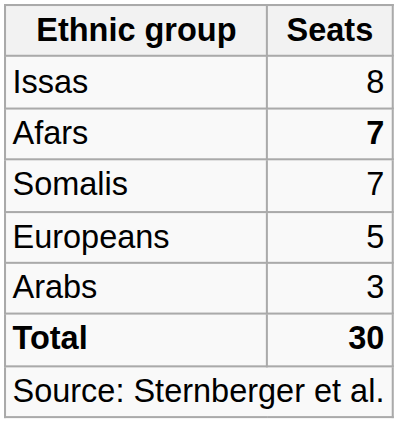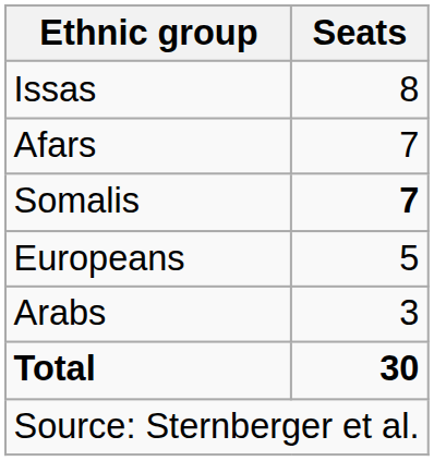Afars | Seats: bold -> normal
Somalis | Seats: normal -> bold
